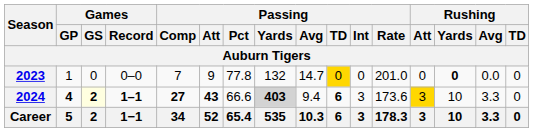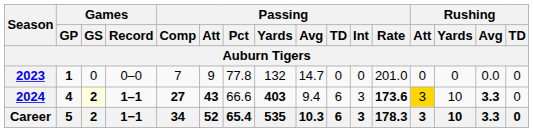2023 | Games / GP / Auburn Tigers: normal -> bold
2023 | Passing / TD / Auburn Tigers: gold background -> no background
2023 | Rushing / Yards / Auburn Tigers: bold -> normal
2024 | Passing / Yards / Auburn Tigers: lightgrey background -> no background
2024 | Passing / TD / Auburn Tigers: bold -> normal
2024 | Passing / Rate / Auburn Tigers: normal -> bold
2024 | Rushing / Avg / Auburn Tigers: normal -> bold
